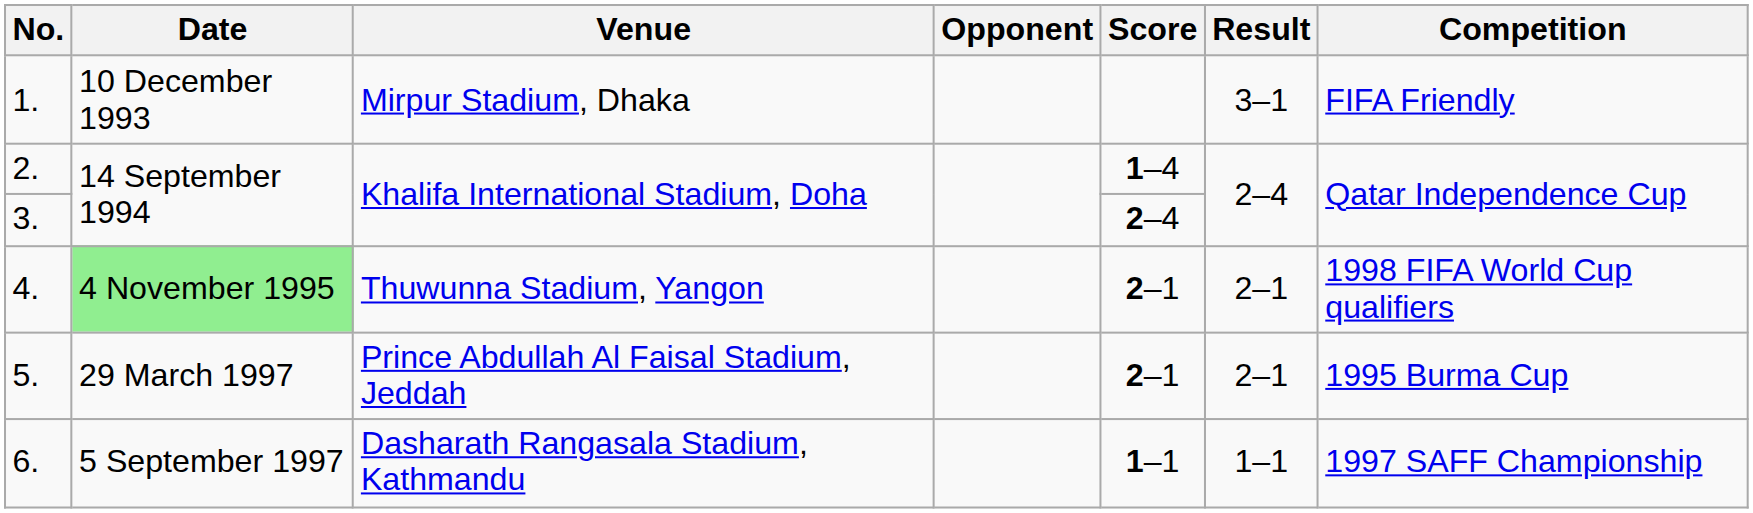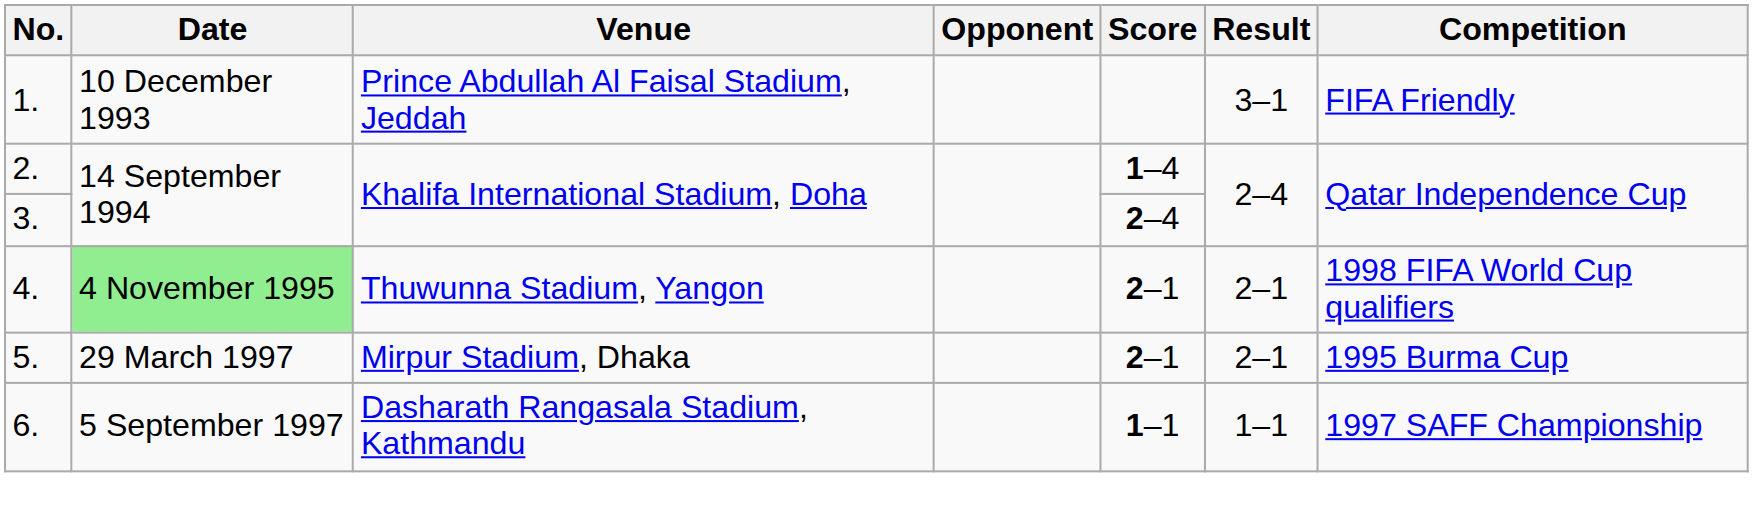1. | Venue: Mirpur Stadium, Dhaka -> Prince Abdullah Al Faisal Stadium, Jeddah
5. | Venue: Prince Abdullah Al Faisal Stadium, Jeddah -> Mirpur Stadium, Dhaka
